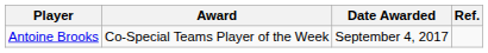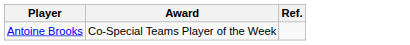- column: Date Awarded | September 4, 2017
